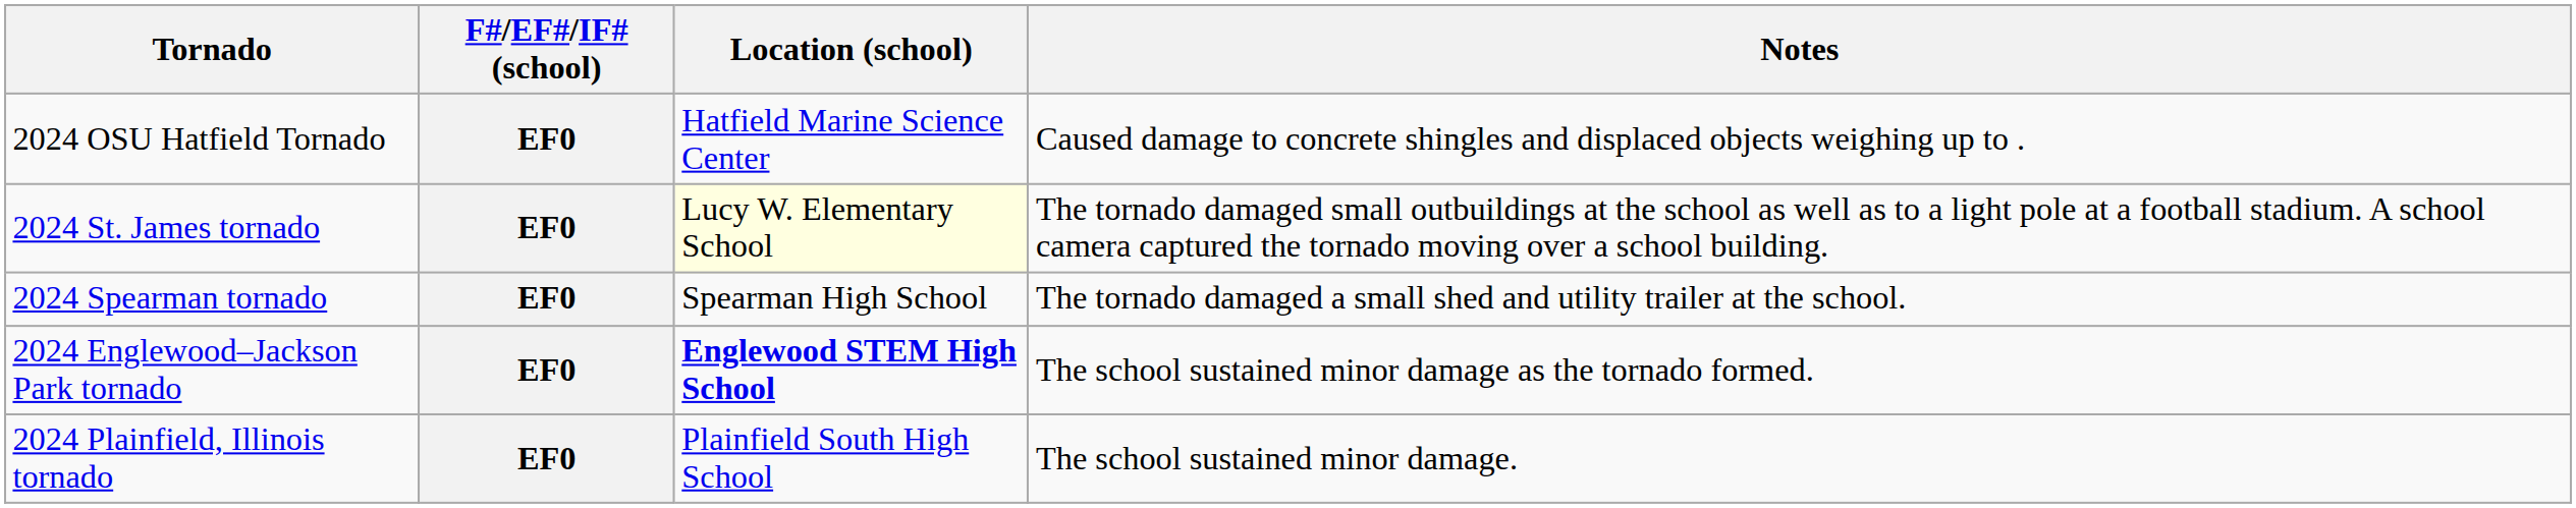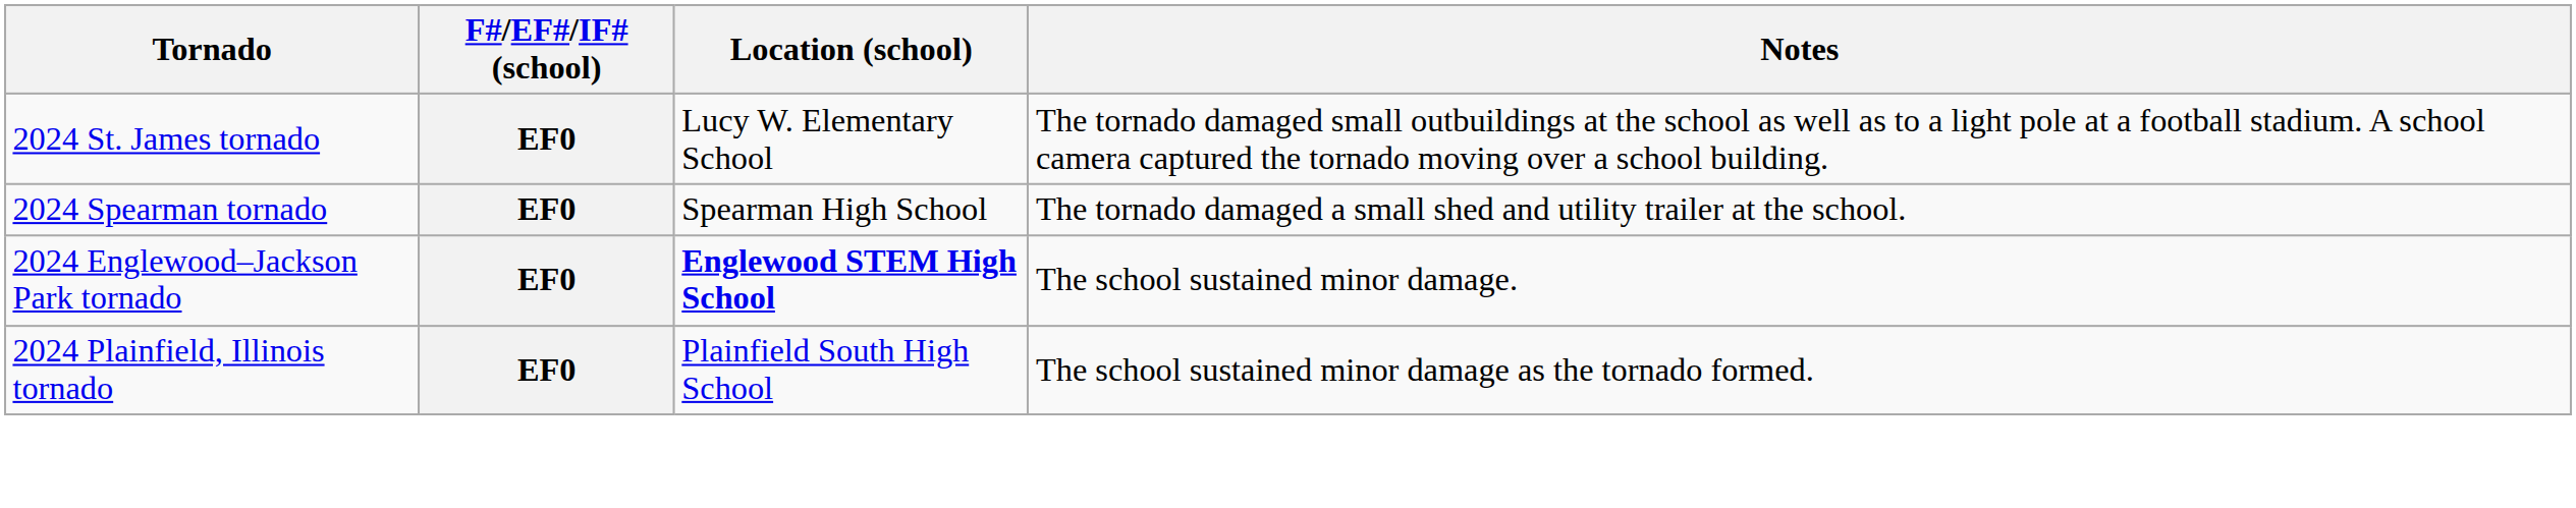- row: 2024 OSU Hatfield Tornado | EF0 | Hatfield Marine Science Center | Caused damage to concrete shingles and displaced objects weighing up to .
2024 St. James tornado | Location (school): lightyellow background -> no background
2024 Englewood–Jackson Park tornado | Notes: The school sustained minor damage as the tornado formed. -> The school sustained minor damage.
2024 Plainfield, Illinois tornado | Notes: The school sustained minor damage. -> The school sustained minor damage as the tornado formed.
